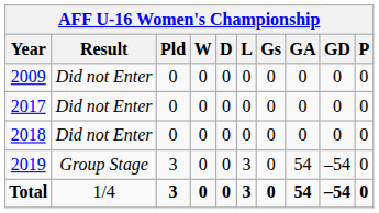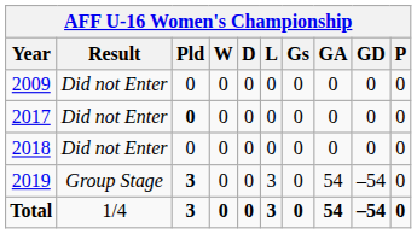2017 | Pld: normal -> bold
2019 | Pld: normal -> bold
